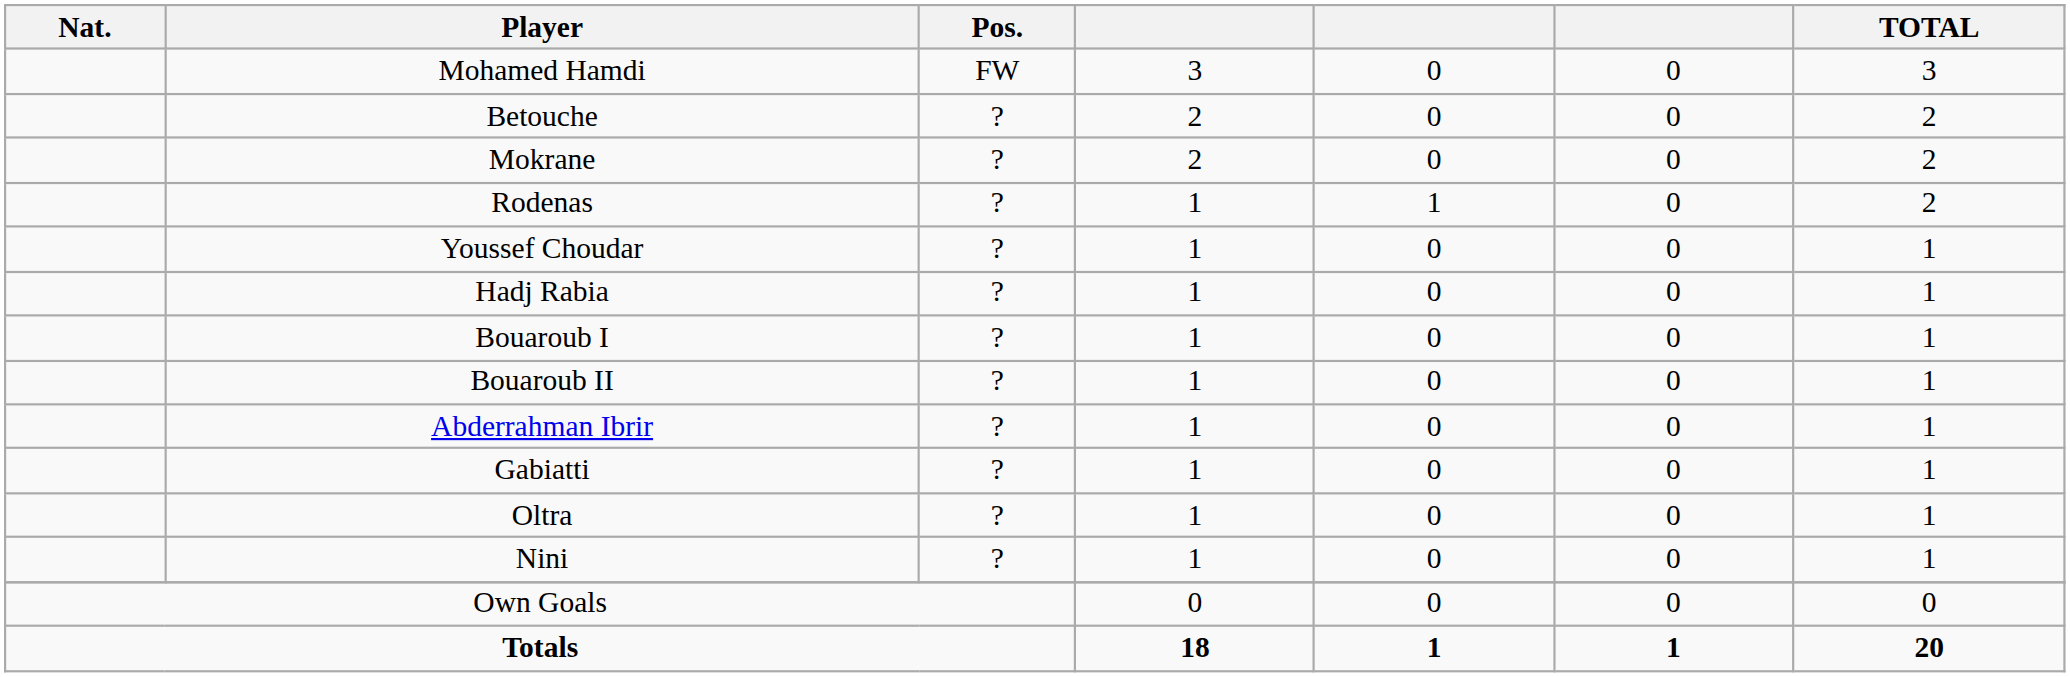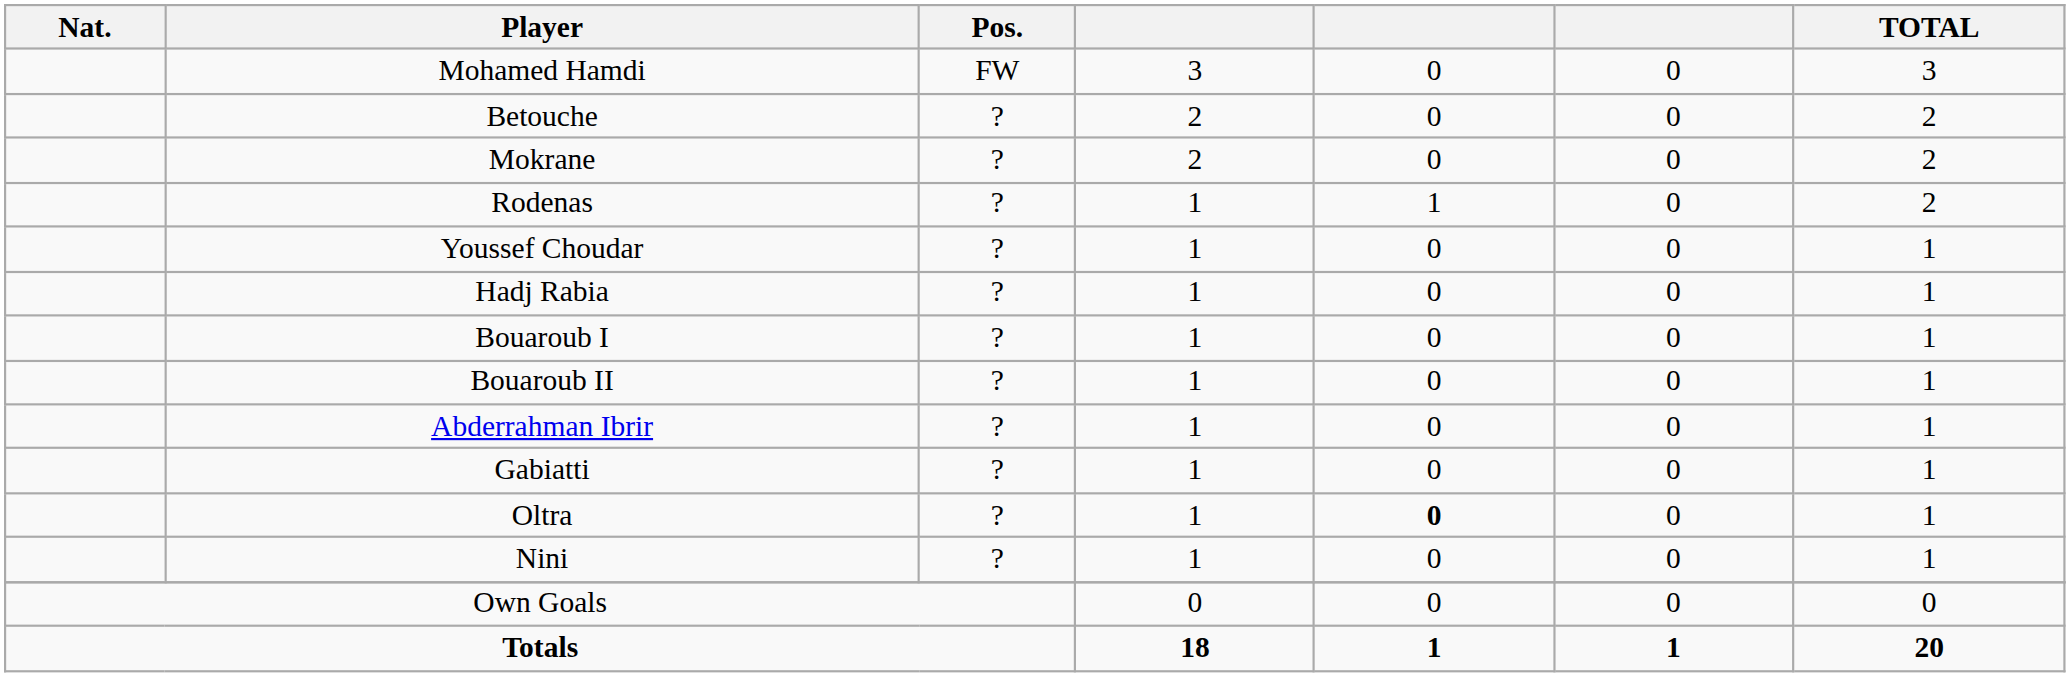Oltra | column 5: normal -> bold
